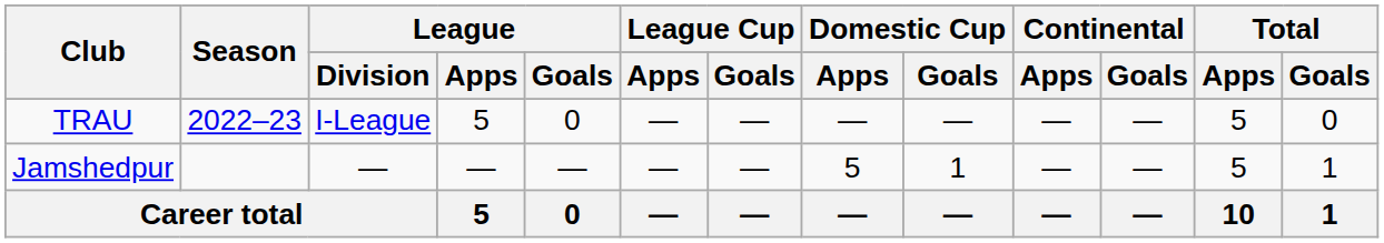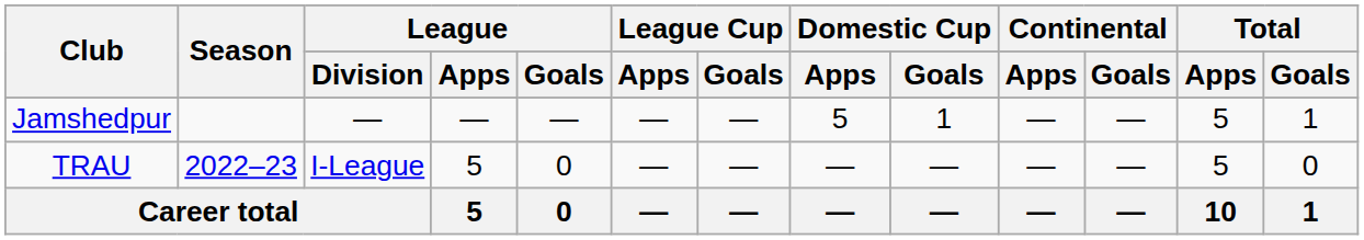rows swapped: Jamshedpur <-> TRAU
